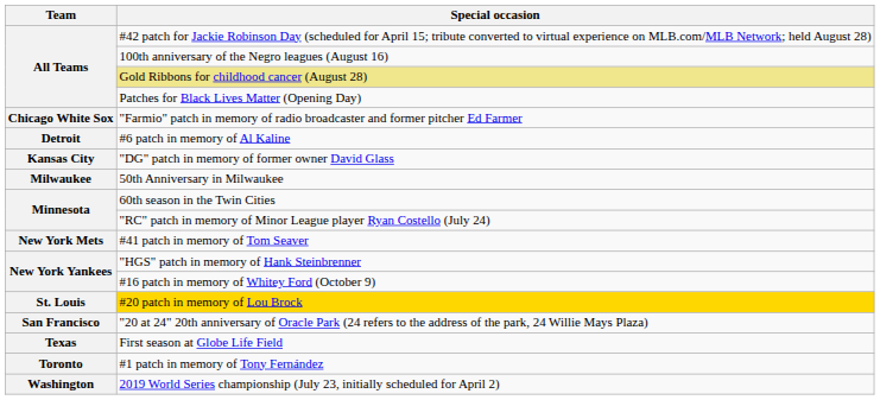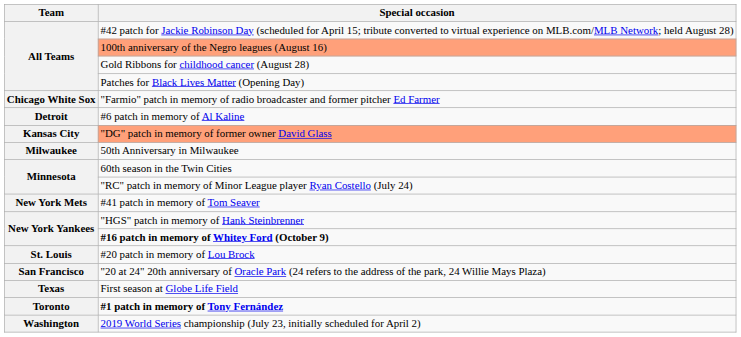100th anniversary of the Negro leagues (August 16) | Special occasion: no background -> lightsalmon background
Gold Ribbons for childhood cancer (August 28) | Special occasion: khaki background -> no background
"DG" patch in memory of former owner David Glass | Special occasion: no background -> lightsalmon background
#16 patch in memory of Whitey Ford (October 9) | Special occasion: normal -> bold
#20 patch in memory of Lou Brock | Special occasion: gold background -> no background
#1 patch in memory of Tony Fernández | Special occasion: normal -> bold
